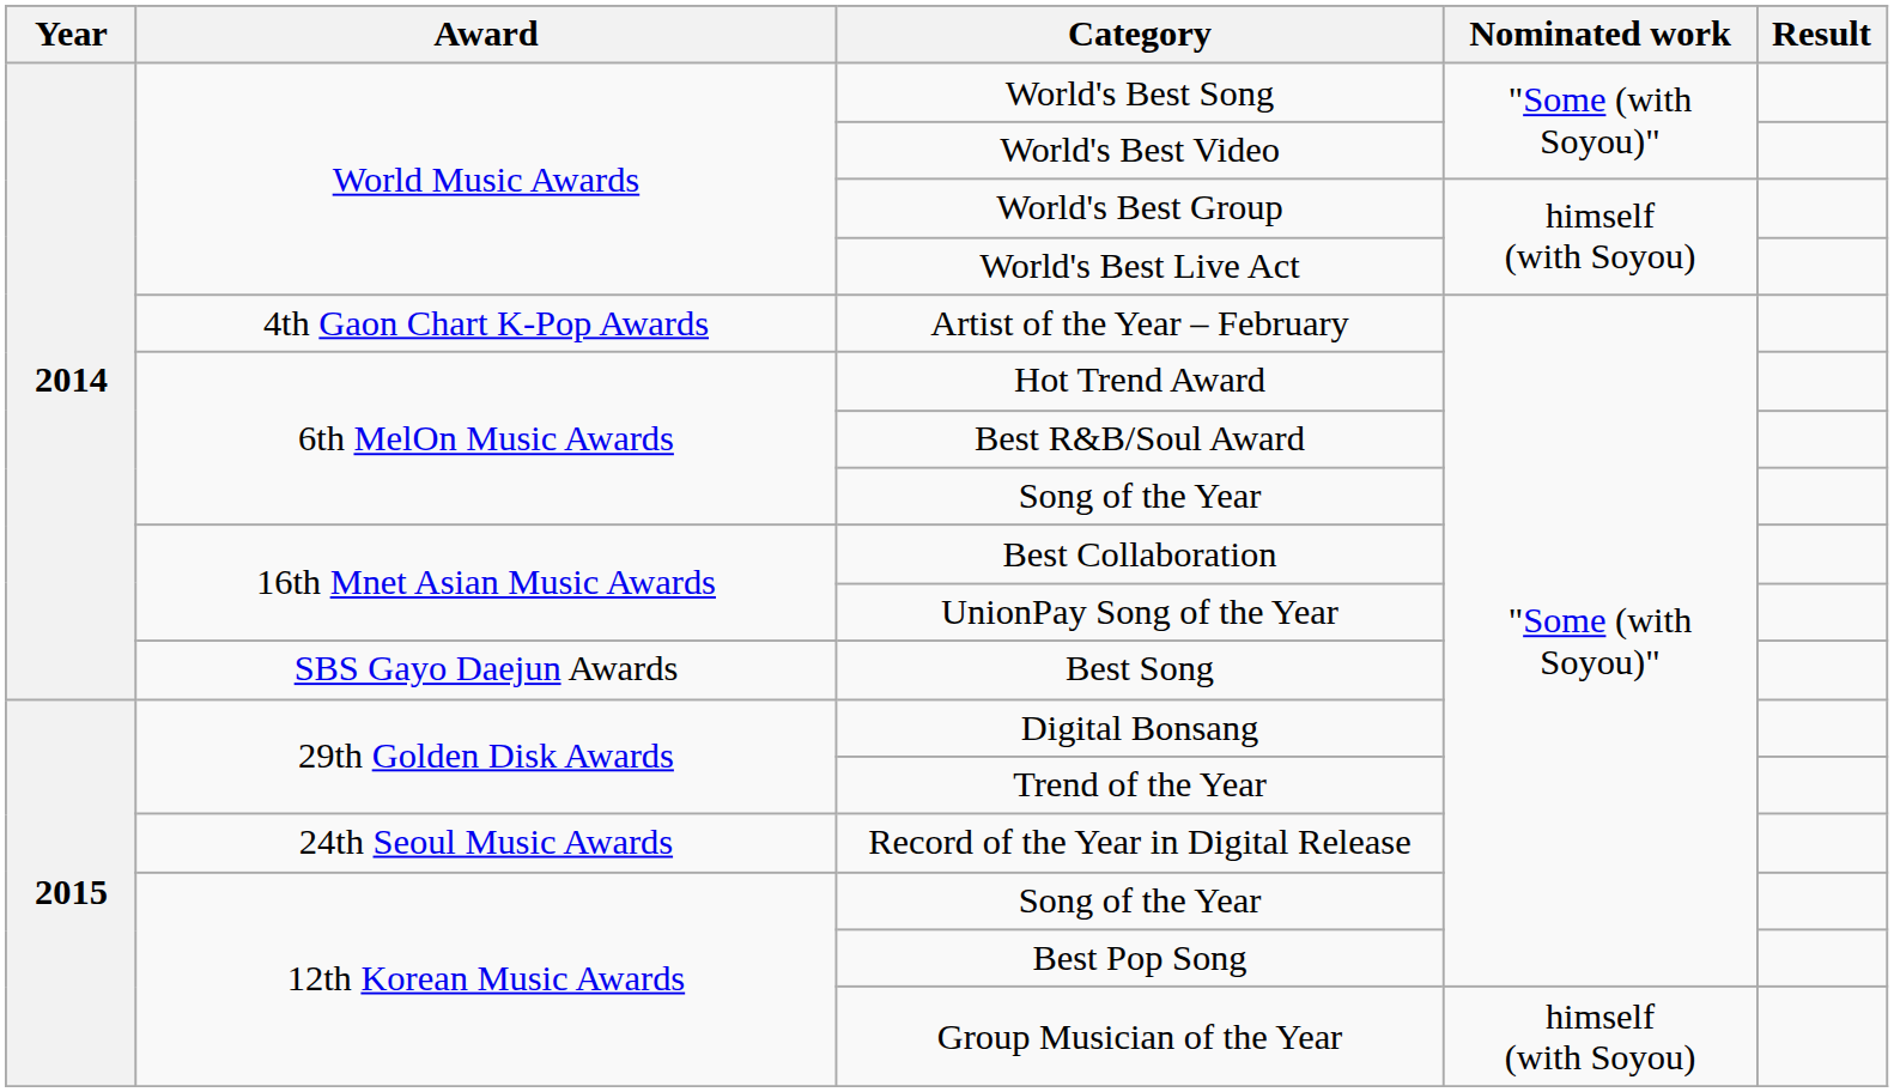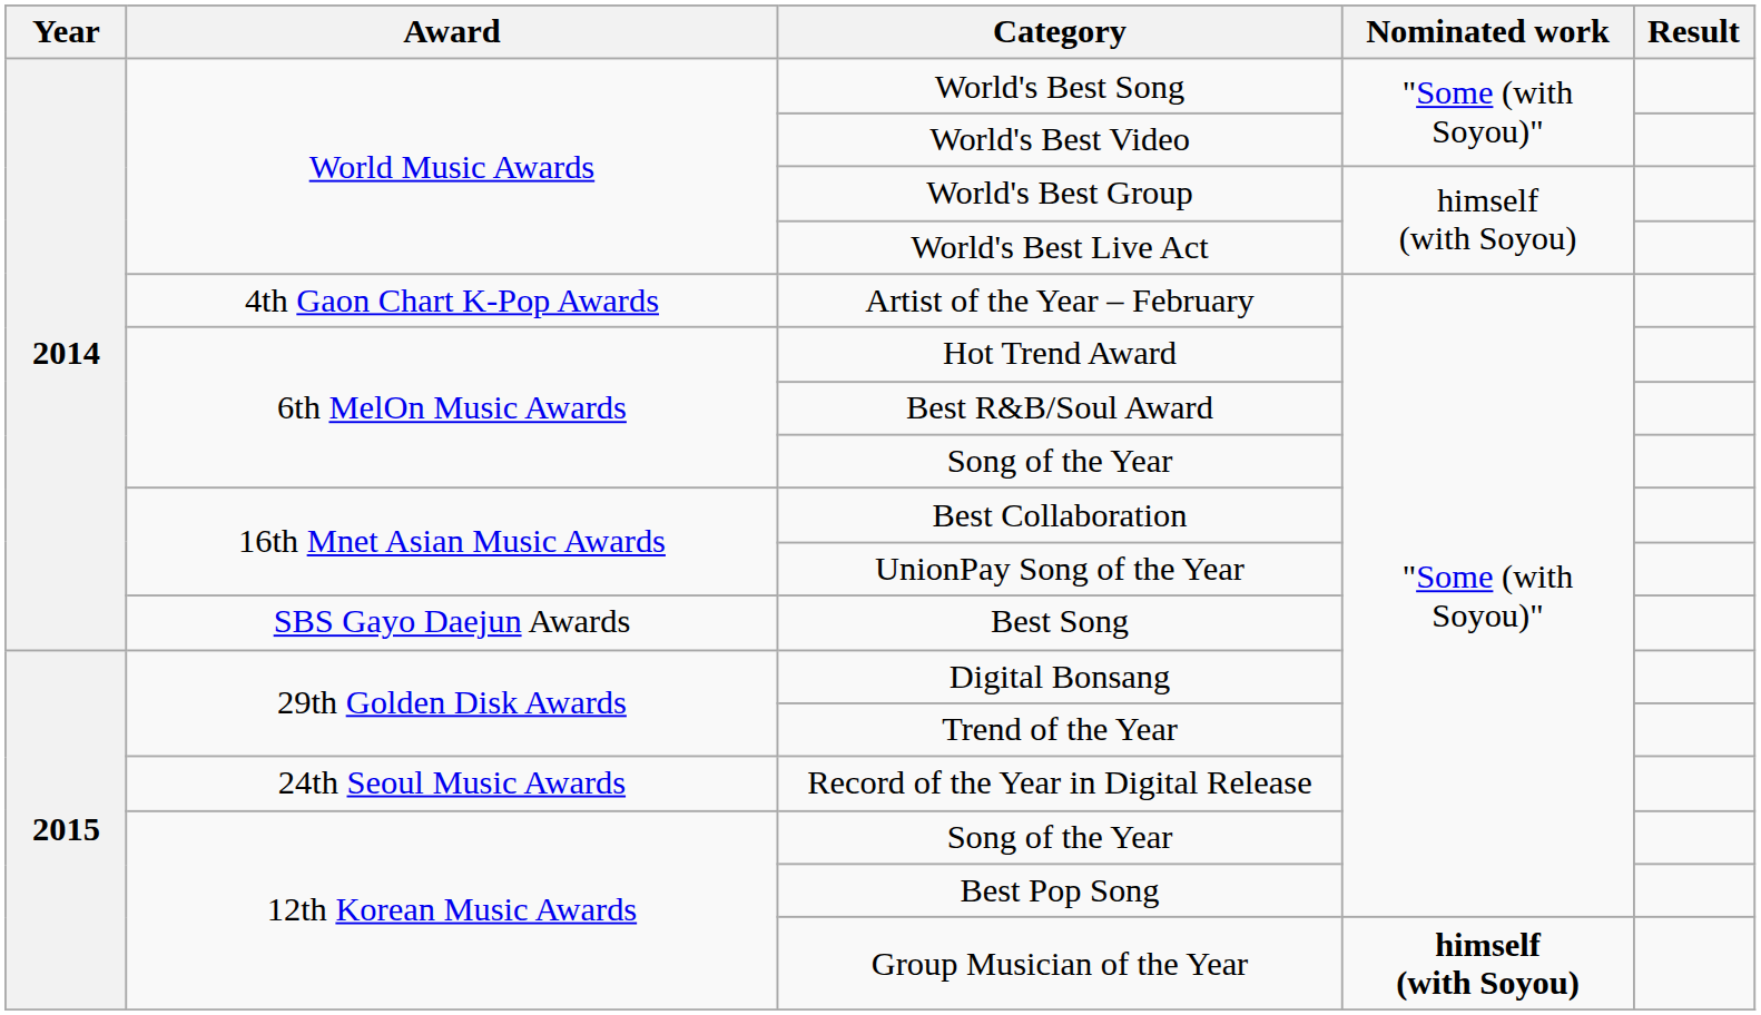Group Musician of the Year | Nominated work: normal -> bold
